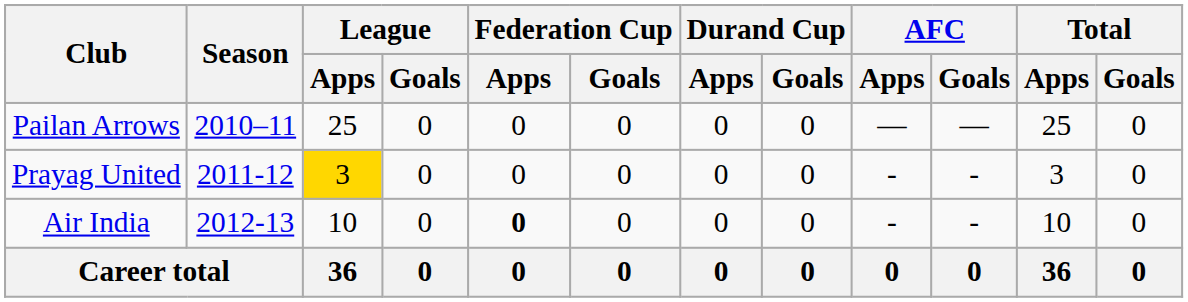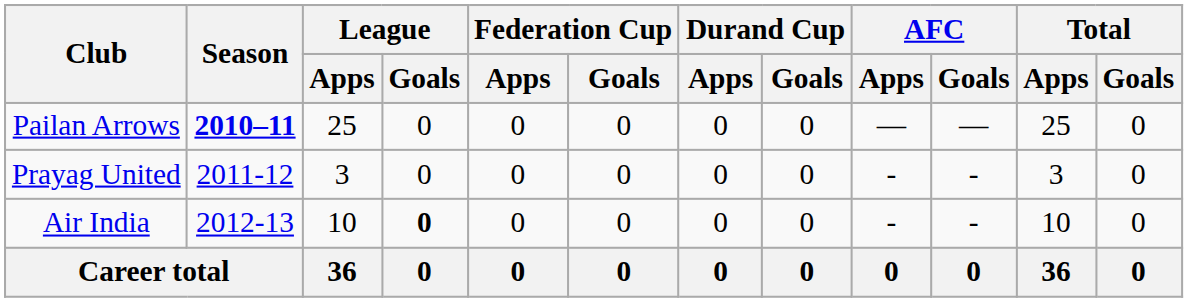Pailan Arrows | Season: normal -> bold
Prayag United | League / Apps: gold background -> no background
Air India | League / Goals: normal -> bold
Air India | Federation Cup / Apps: bold -> normal
